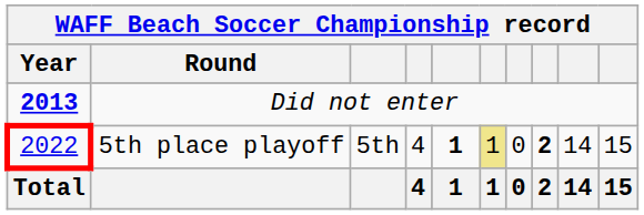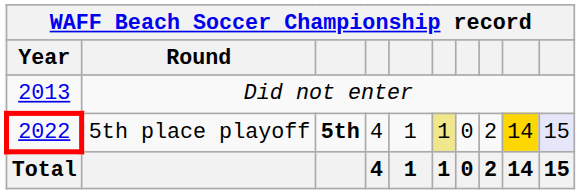Did not enter | Year: bold -> normal
5th place playoff | column 3: normal -> bold
5th place playoff | column 5: bold -> normal
5th place playoff | column 8: bold -> normal
5th place playoff | column 9: no background -> gold background
5th place playoff | column 10: no background -> lavender background
